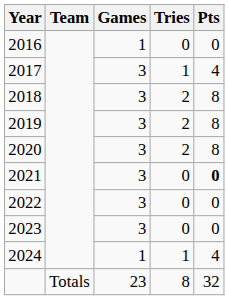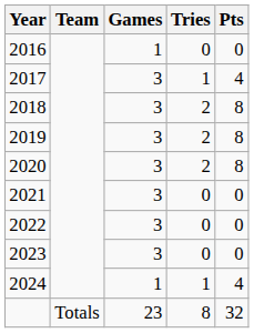2021 | Pts: bold -> normal
